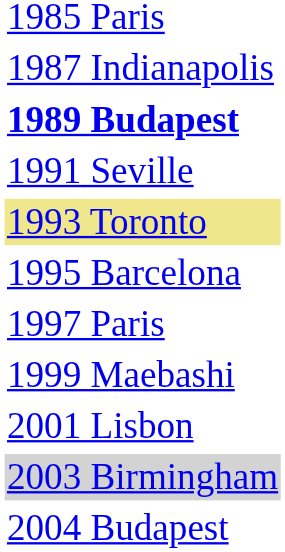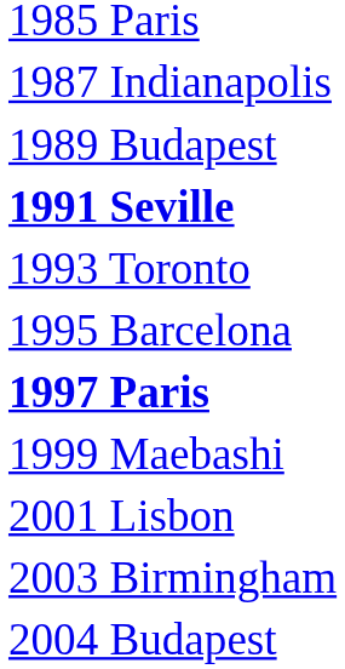1989 Budapest | column 1: bold -> normal
1991 Seville | column 1: normal -> bold
1993 Toronto | column 1: khaki background -> no background
1997 Paris | column 1: normal -> bold
2003 Birmingham | column 1: lightgrey background -> no background
